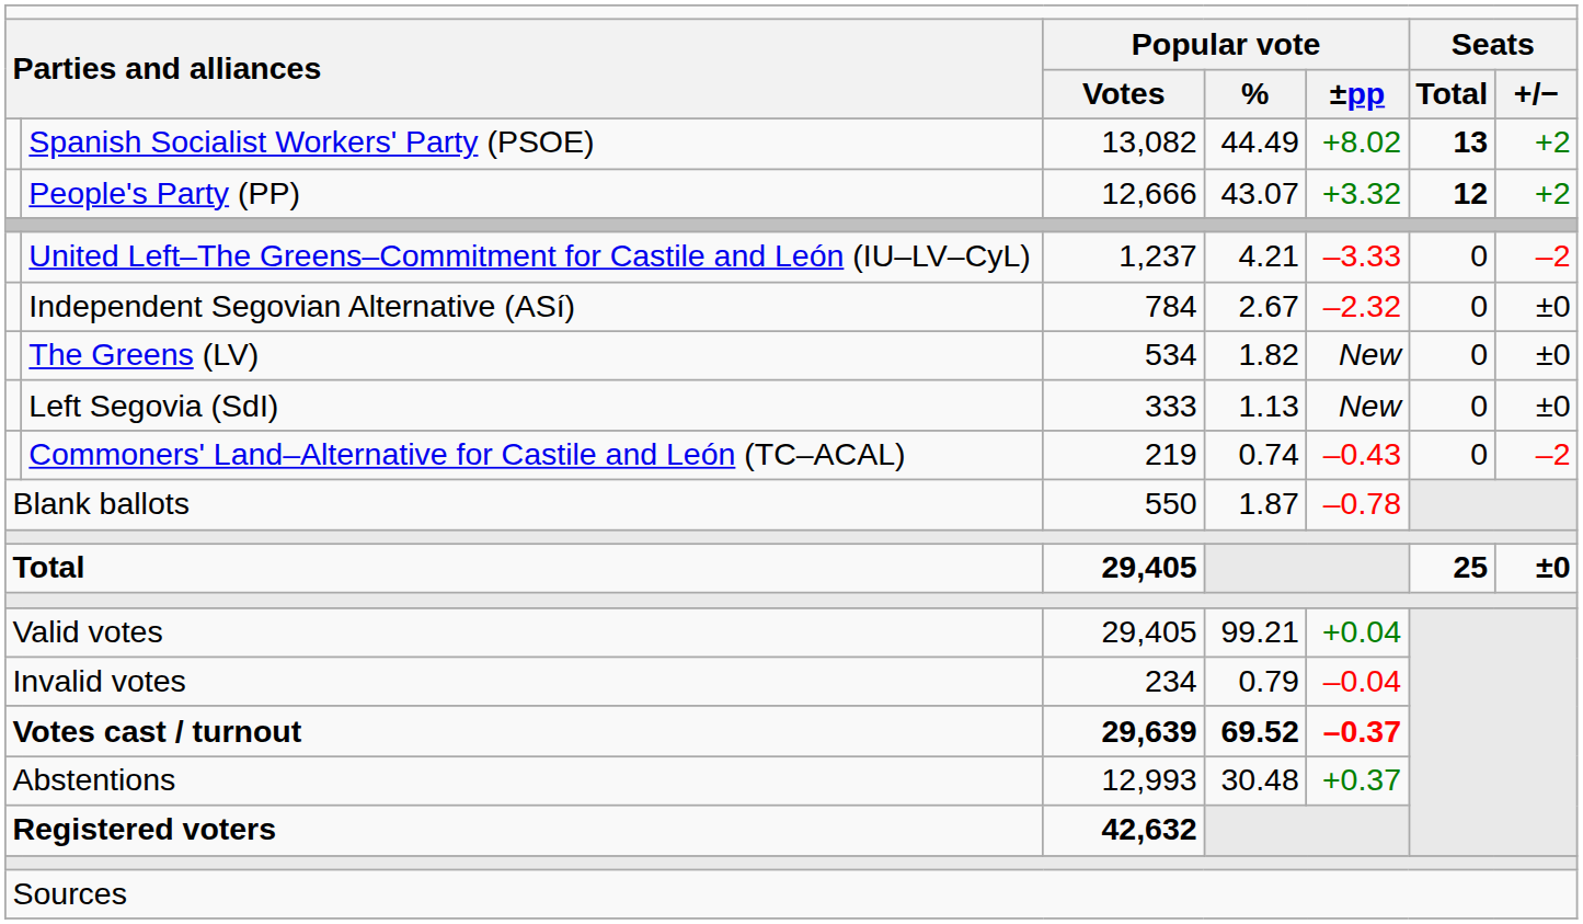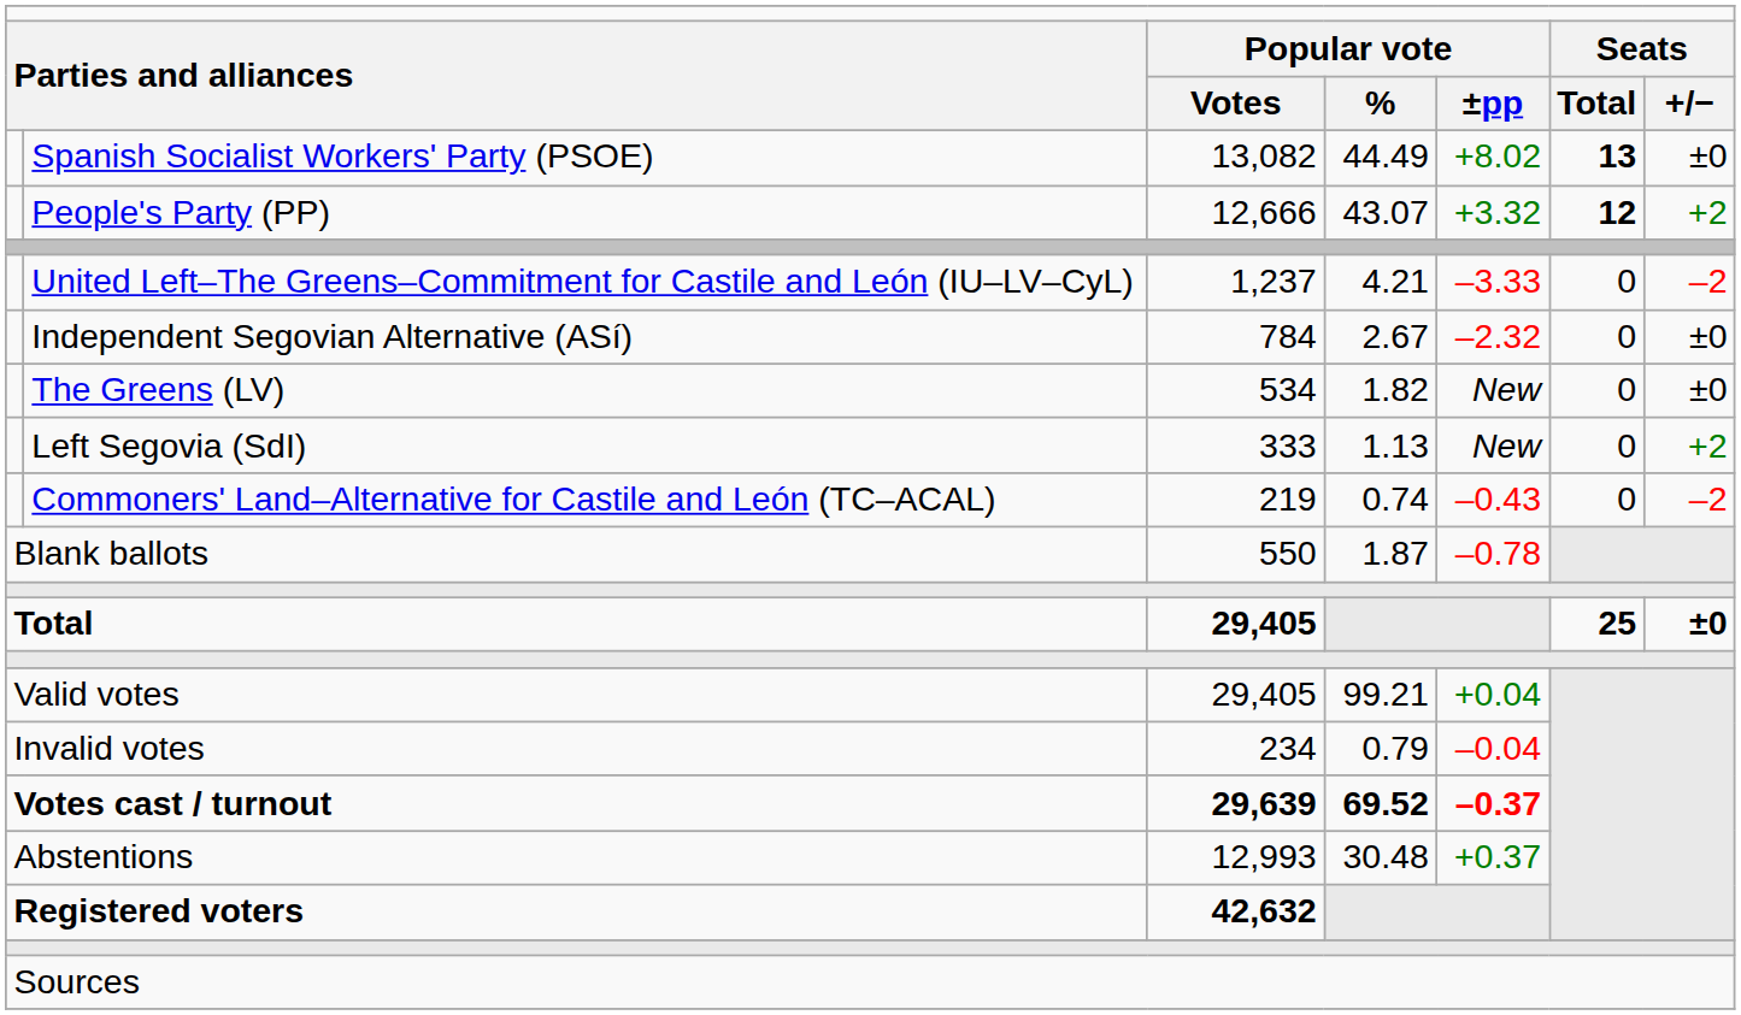Spanish Socialist Workers' Party (PSOE) | column 7: +2 -> ±0
Left Segovia (SdI) | column 7: ±0 -> +2
